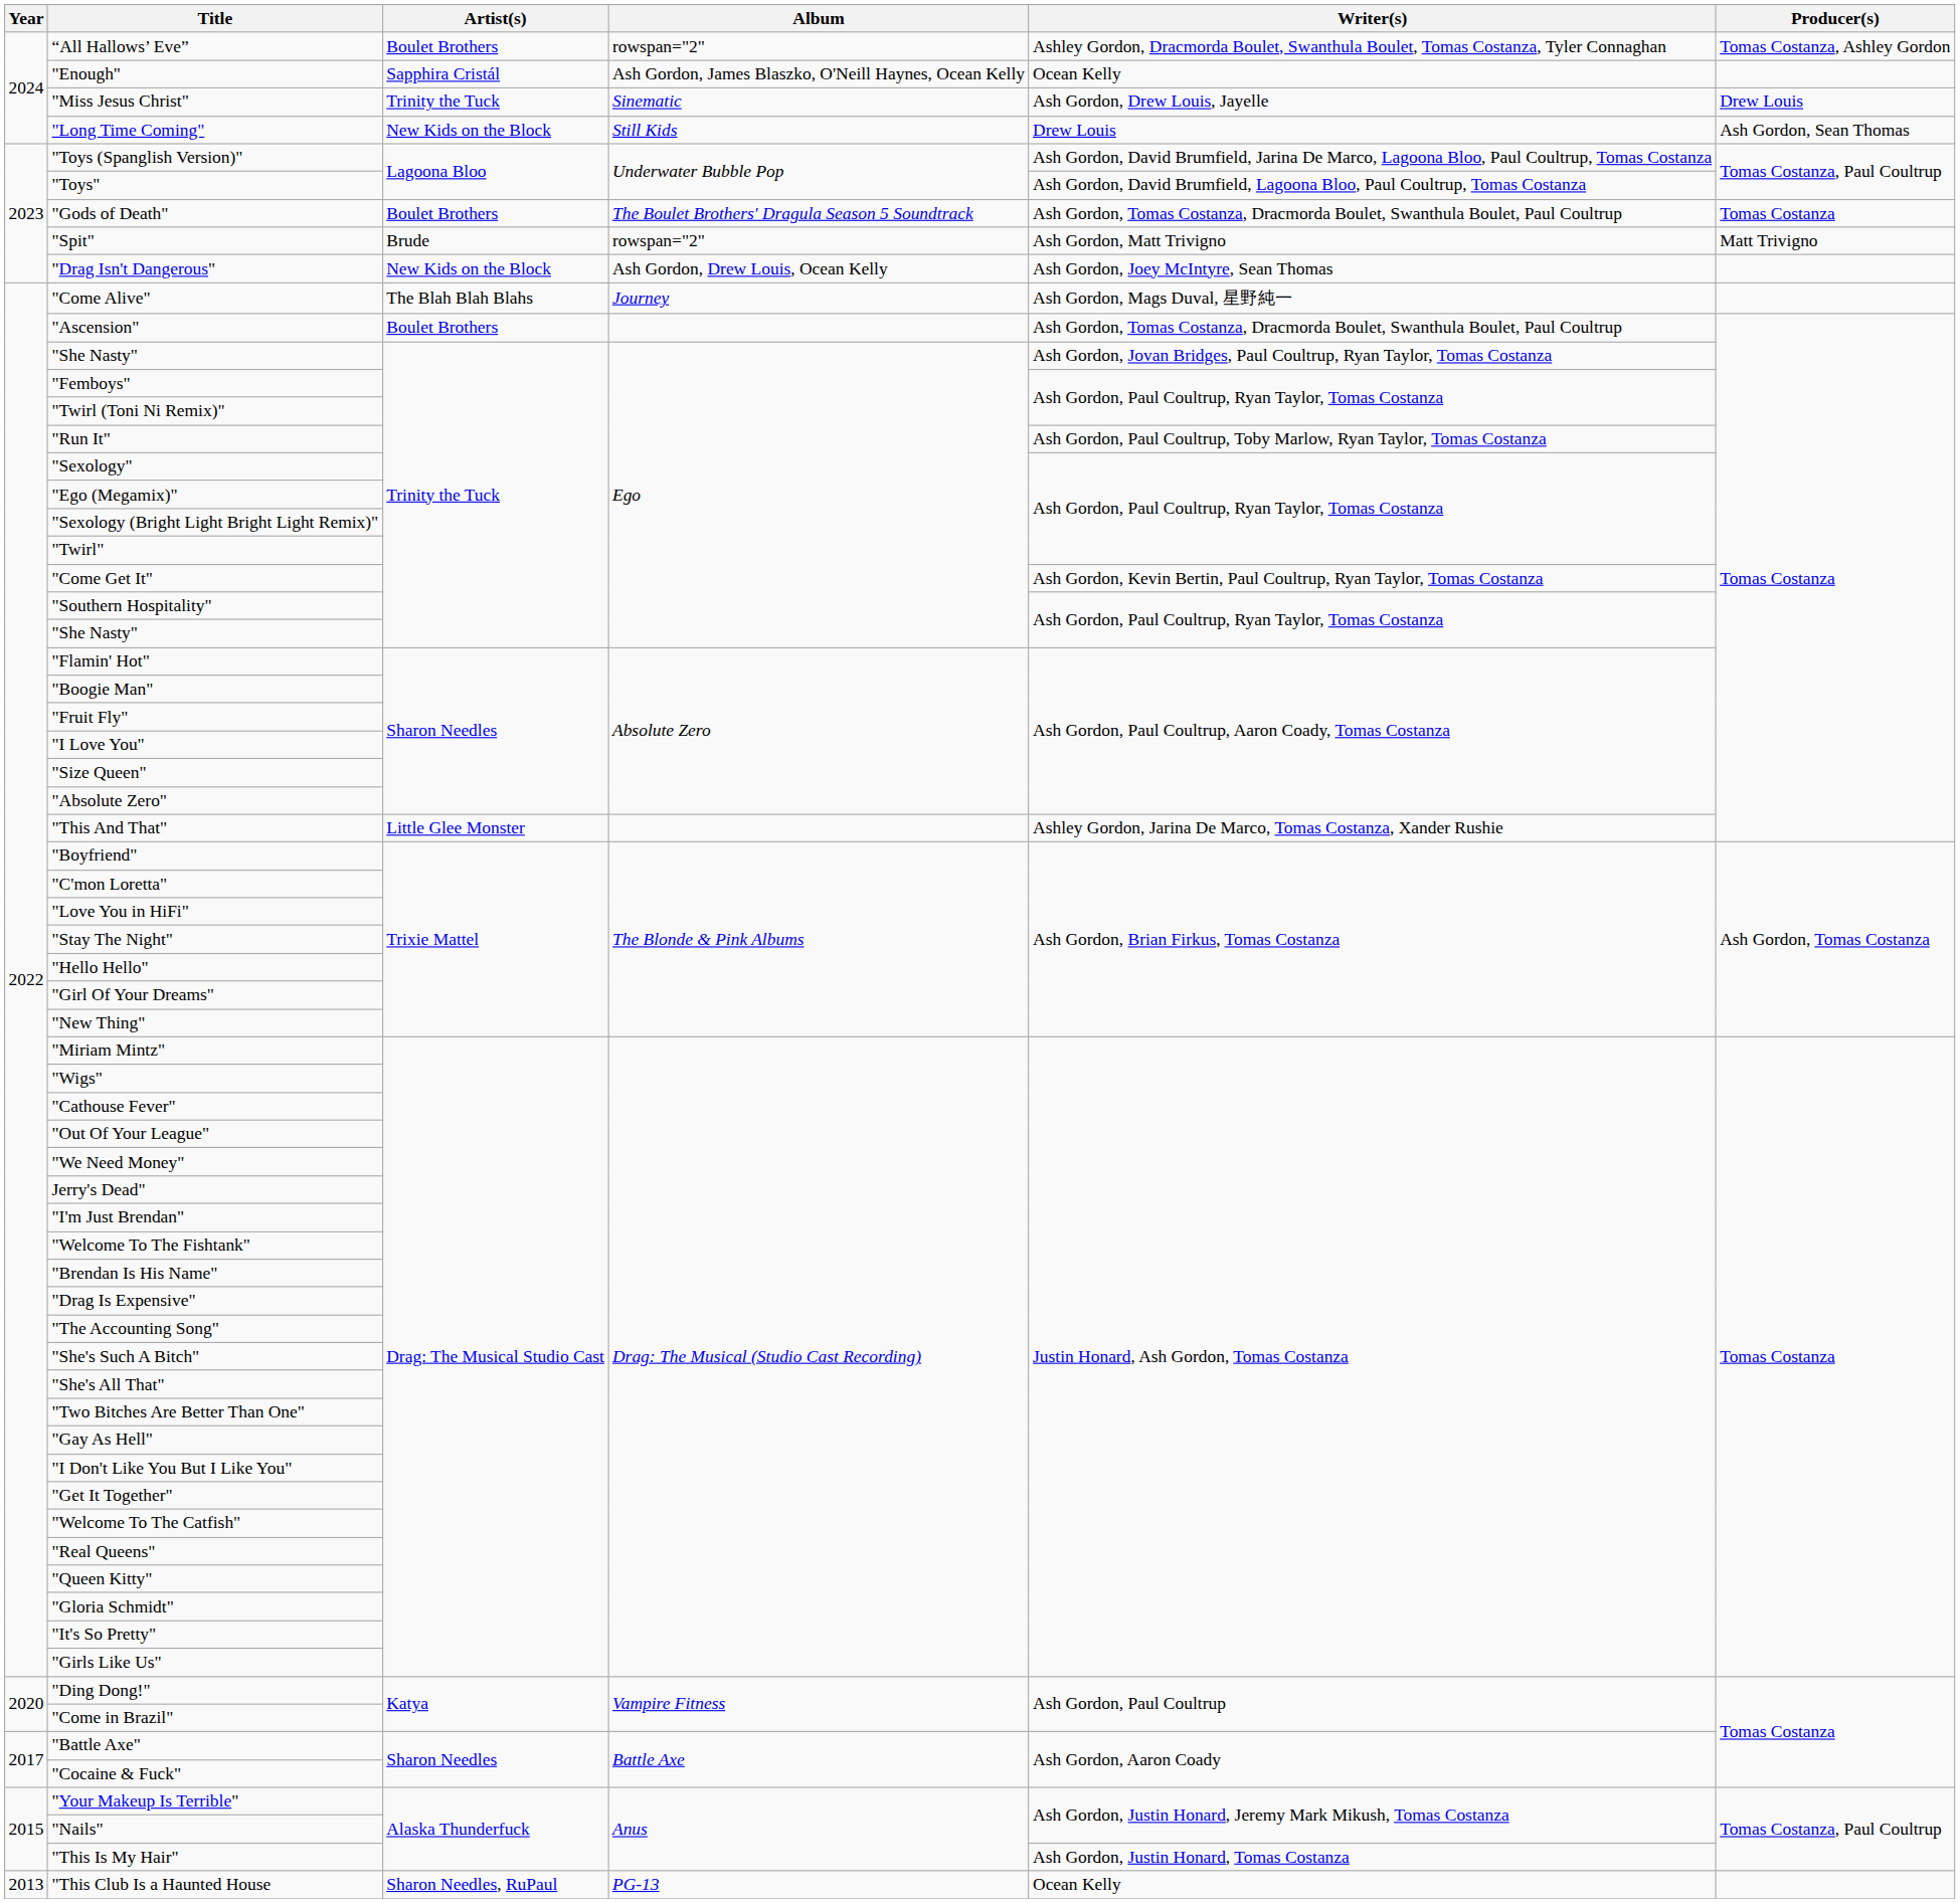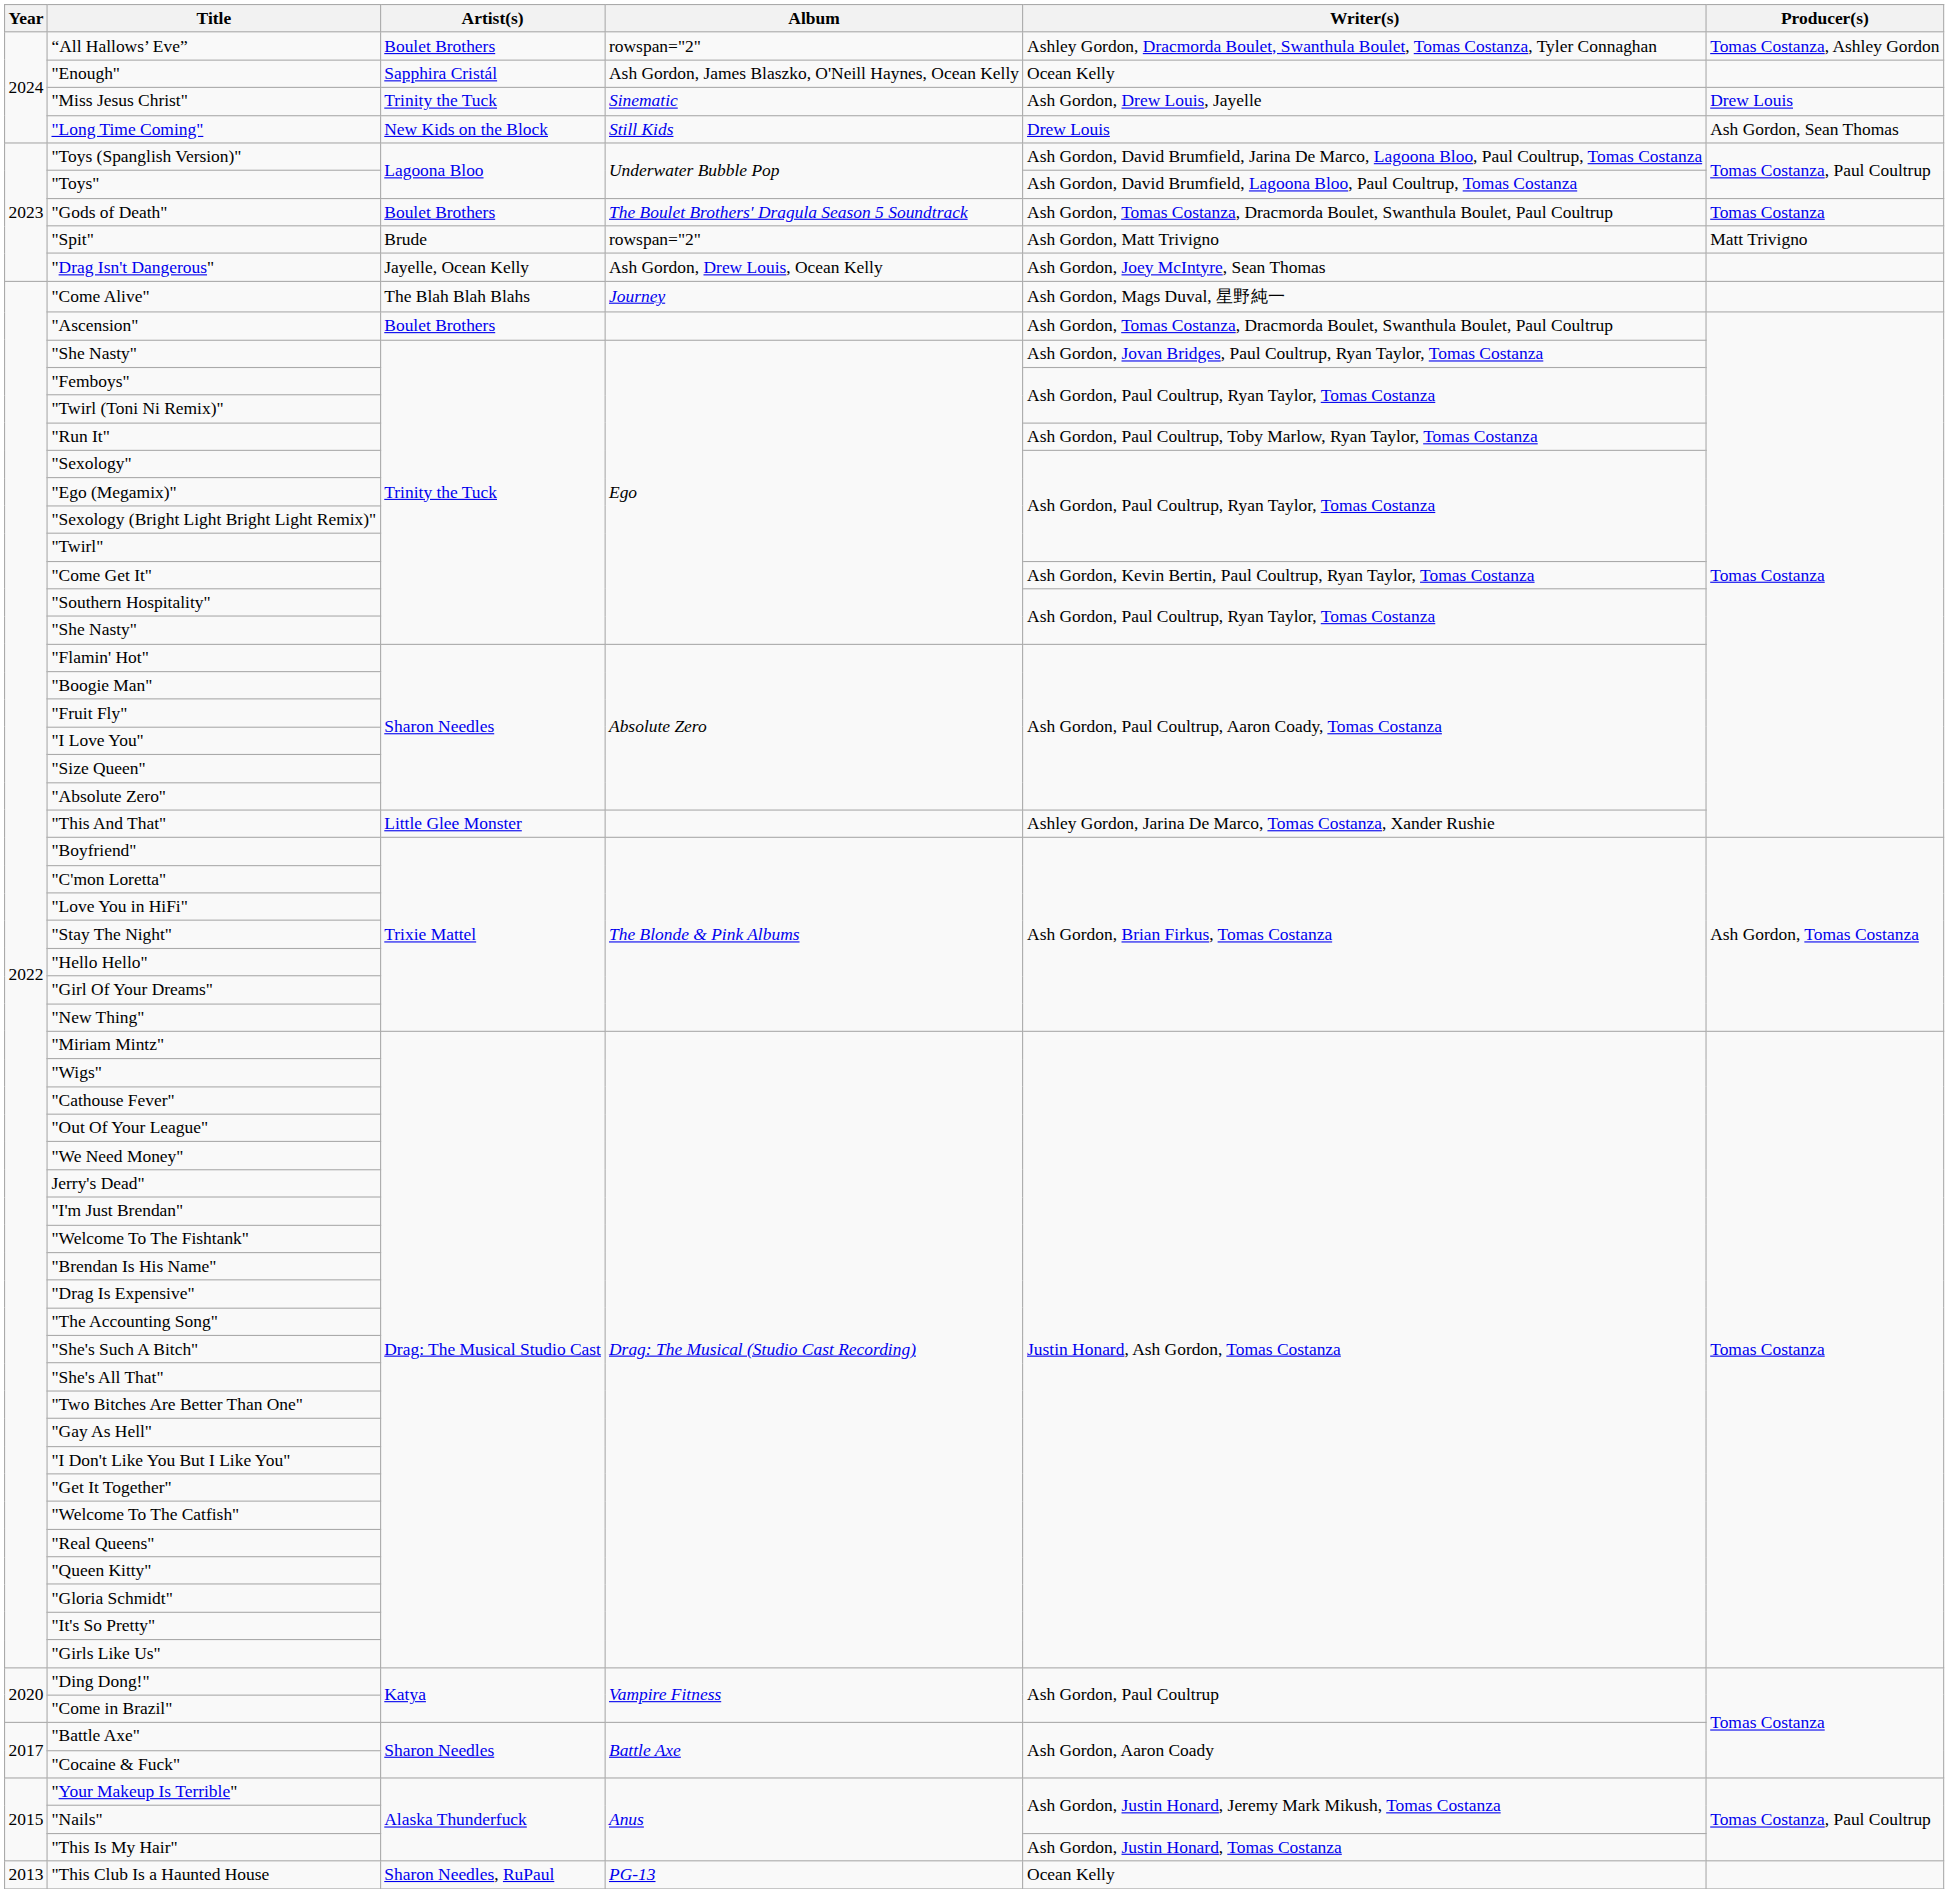"Drag Isn't Dangerous" | Artist(s): New Kids on the Block -> Jayelle, Ocean Kelly
